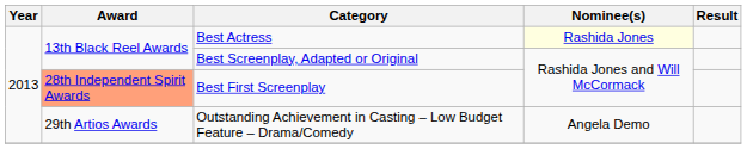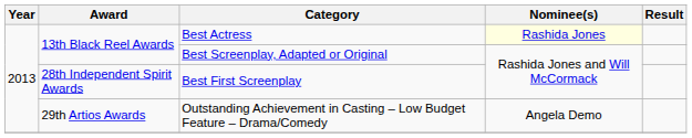Best First Screenplay | Award: lightsalmon background -> no background
